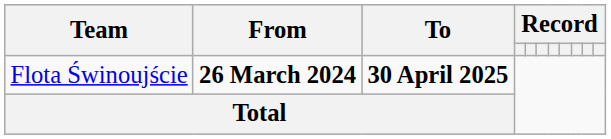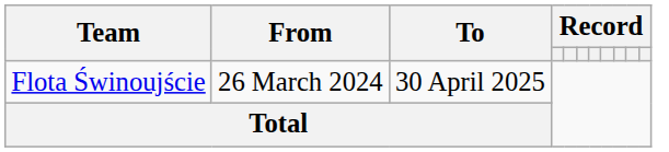Flota Świnoujście | From: bold -> normal
Flota Świnoujście | To: bold -> normal
